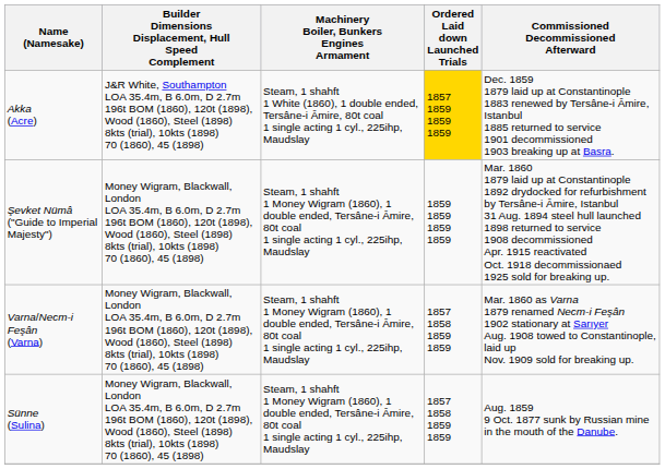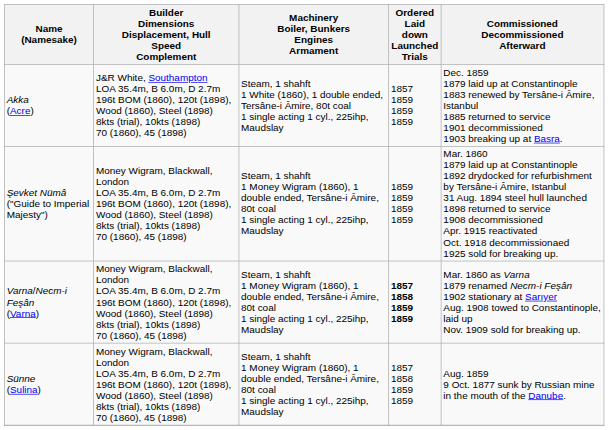Akka (Acre) | Ordered Laid down Launched Trials: gold background -> no background
Varna/Necm-i Feşân (Varna) | Ordered Laid down Launched Trials: normal -> bold
